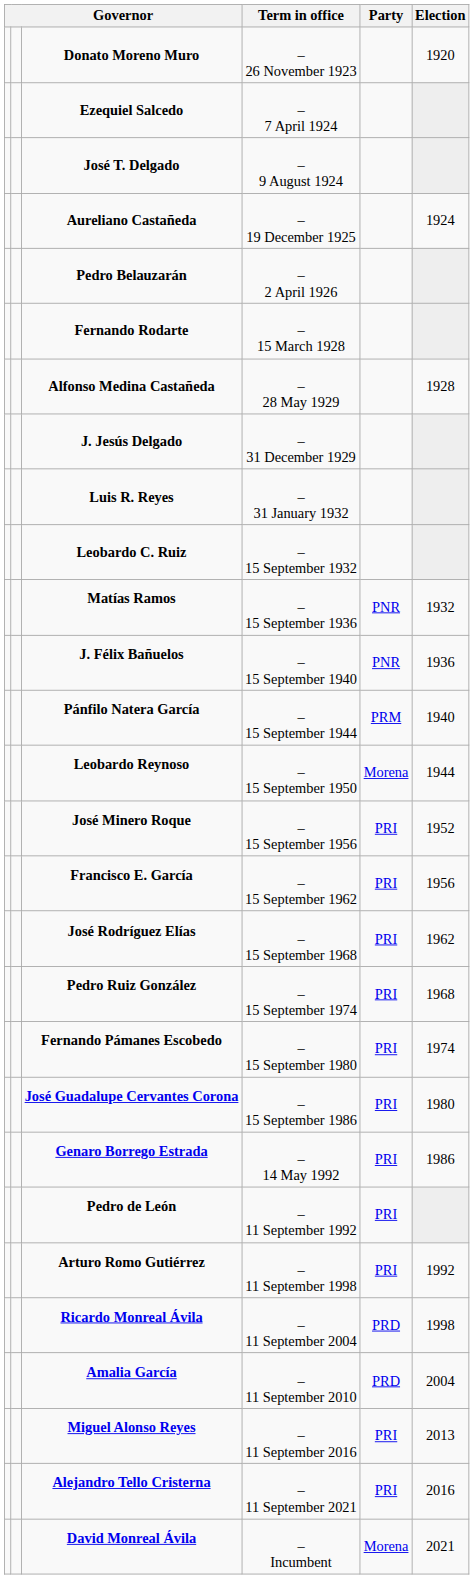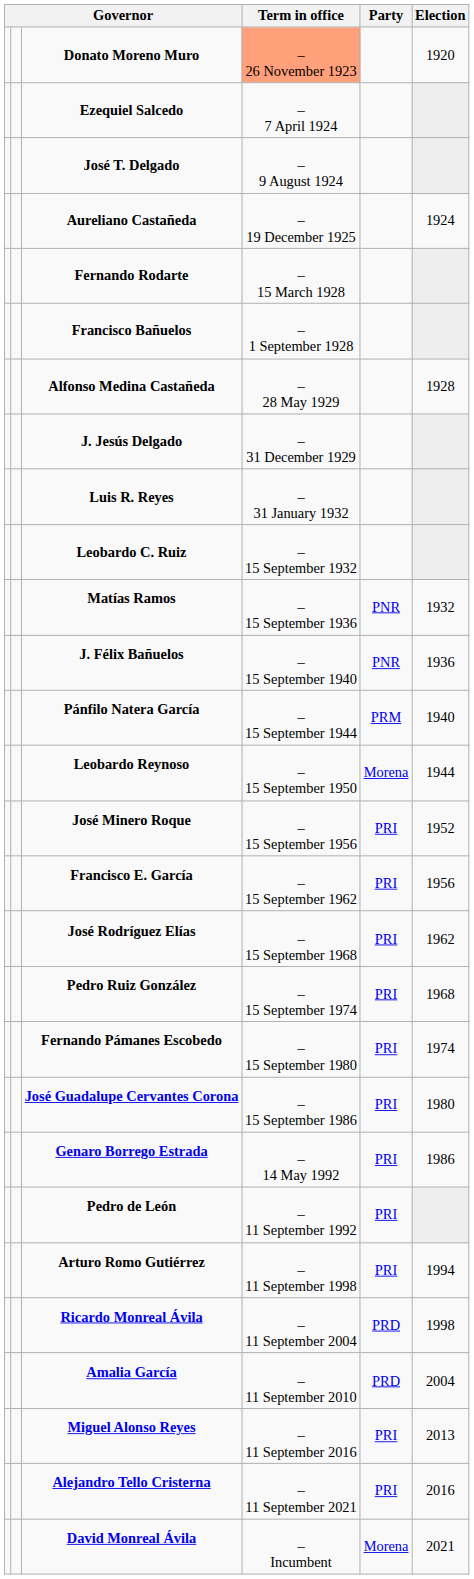Donato Moreno Muro | Term in office: no background -> lightsalmon background
- row: Pedro Belauzarán | – 2 April 1926
+ row: Francisco Bañuelos | – 1 September 1928
Arturo Romo Gutiérrez | Election: 1992 -> 1994
